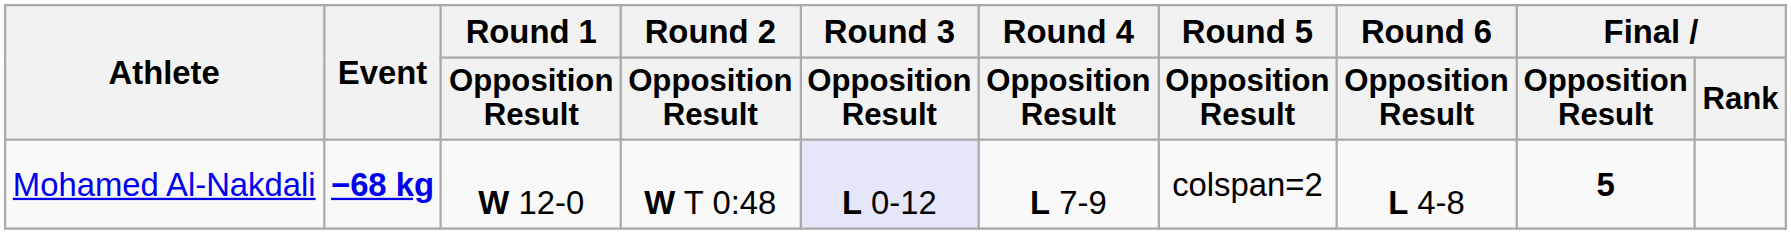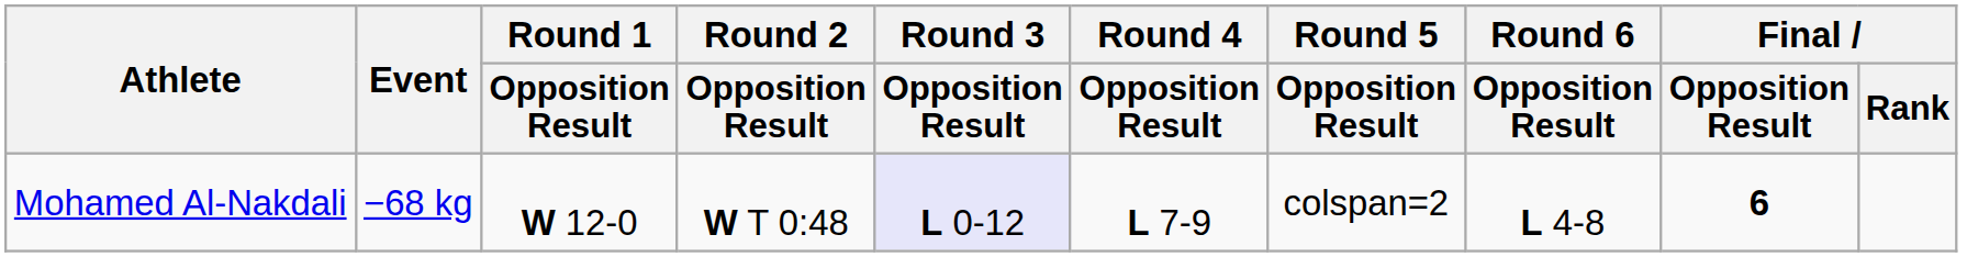Mohamed Al-Nakdali | Event: bold -> normal
Mohamed Al-Nakdali | Final / Opposition Result: 5 -> 6
